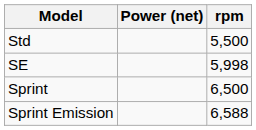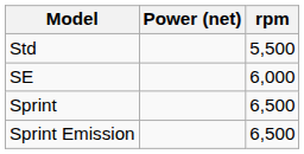SE | rpm: 5,998 -> 6,000
Sprint Emission | rpm: 6,588 -> 6,500
